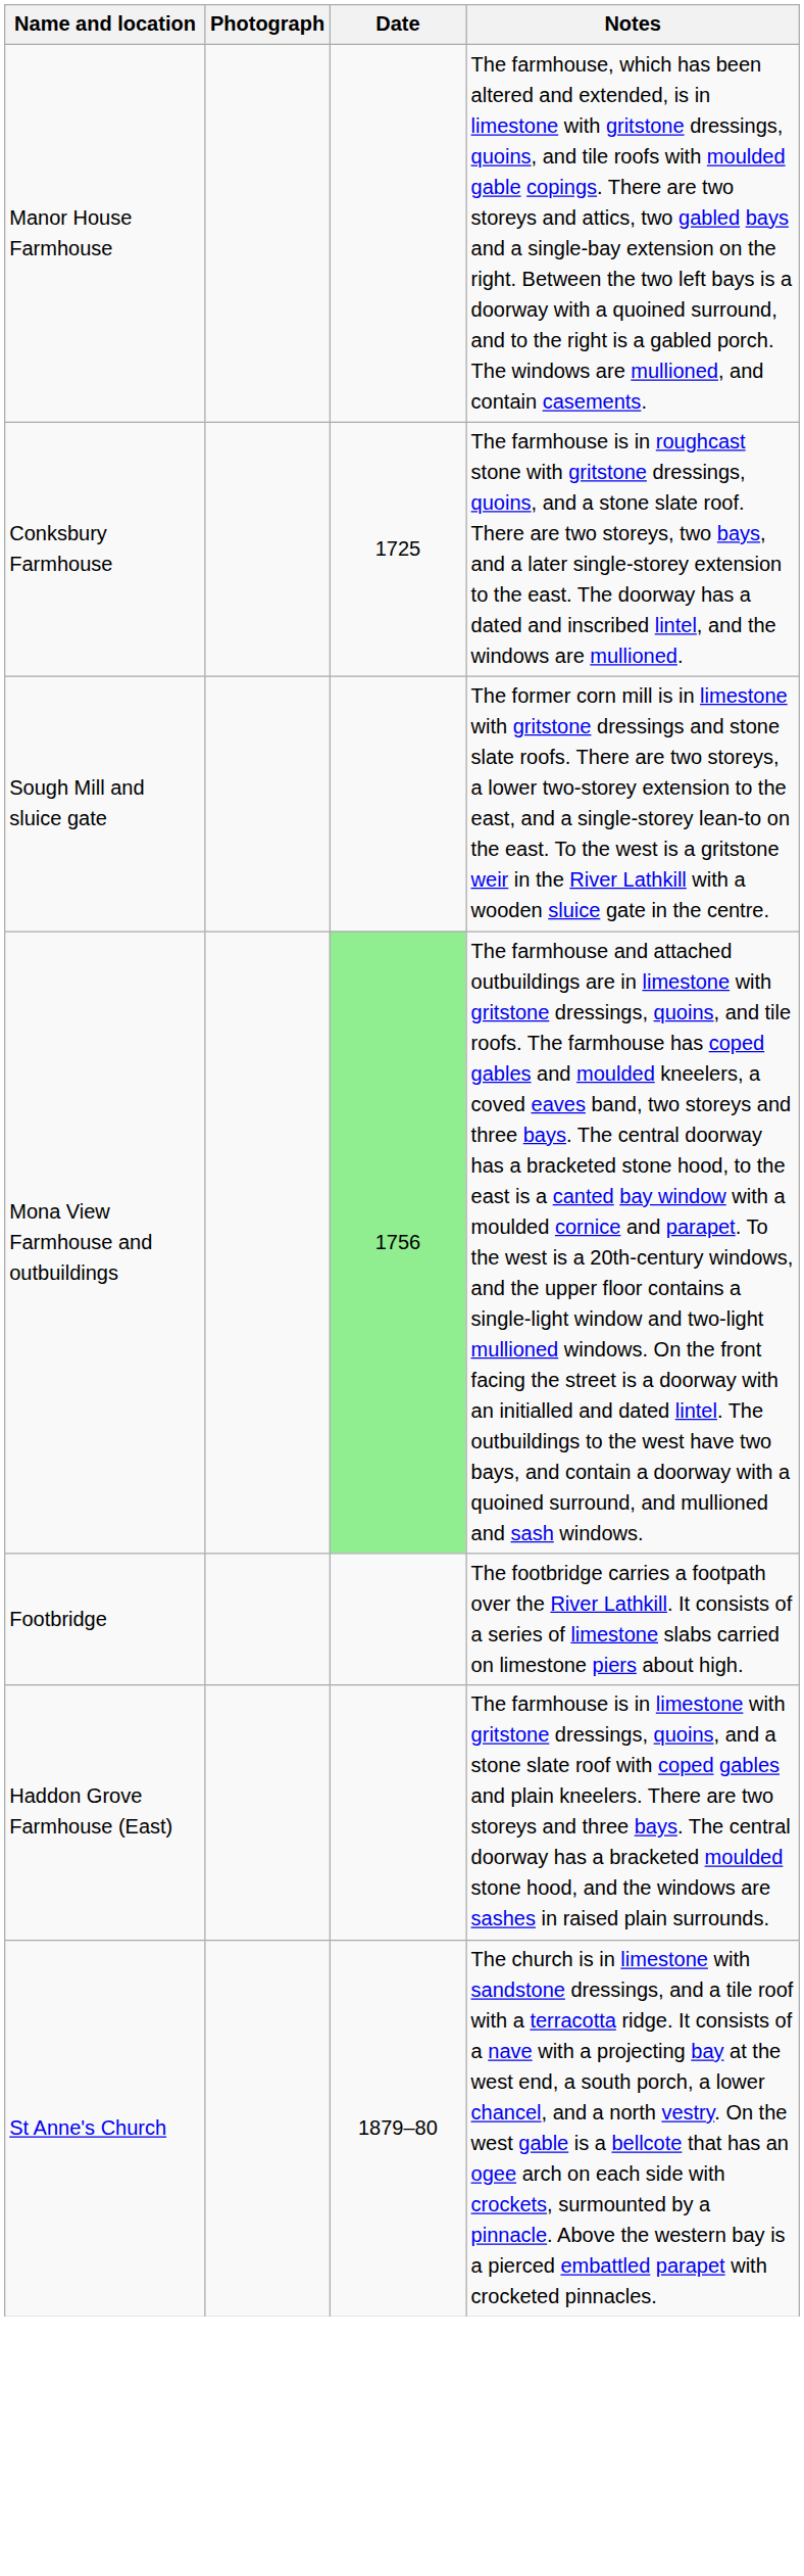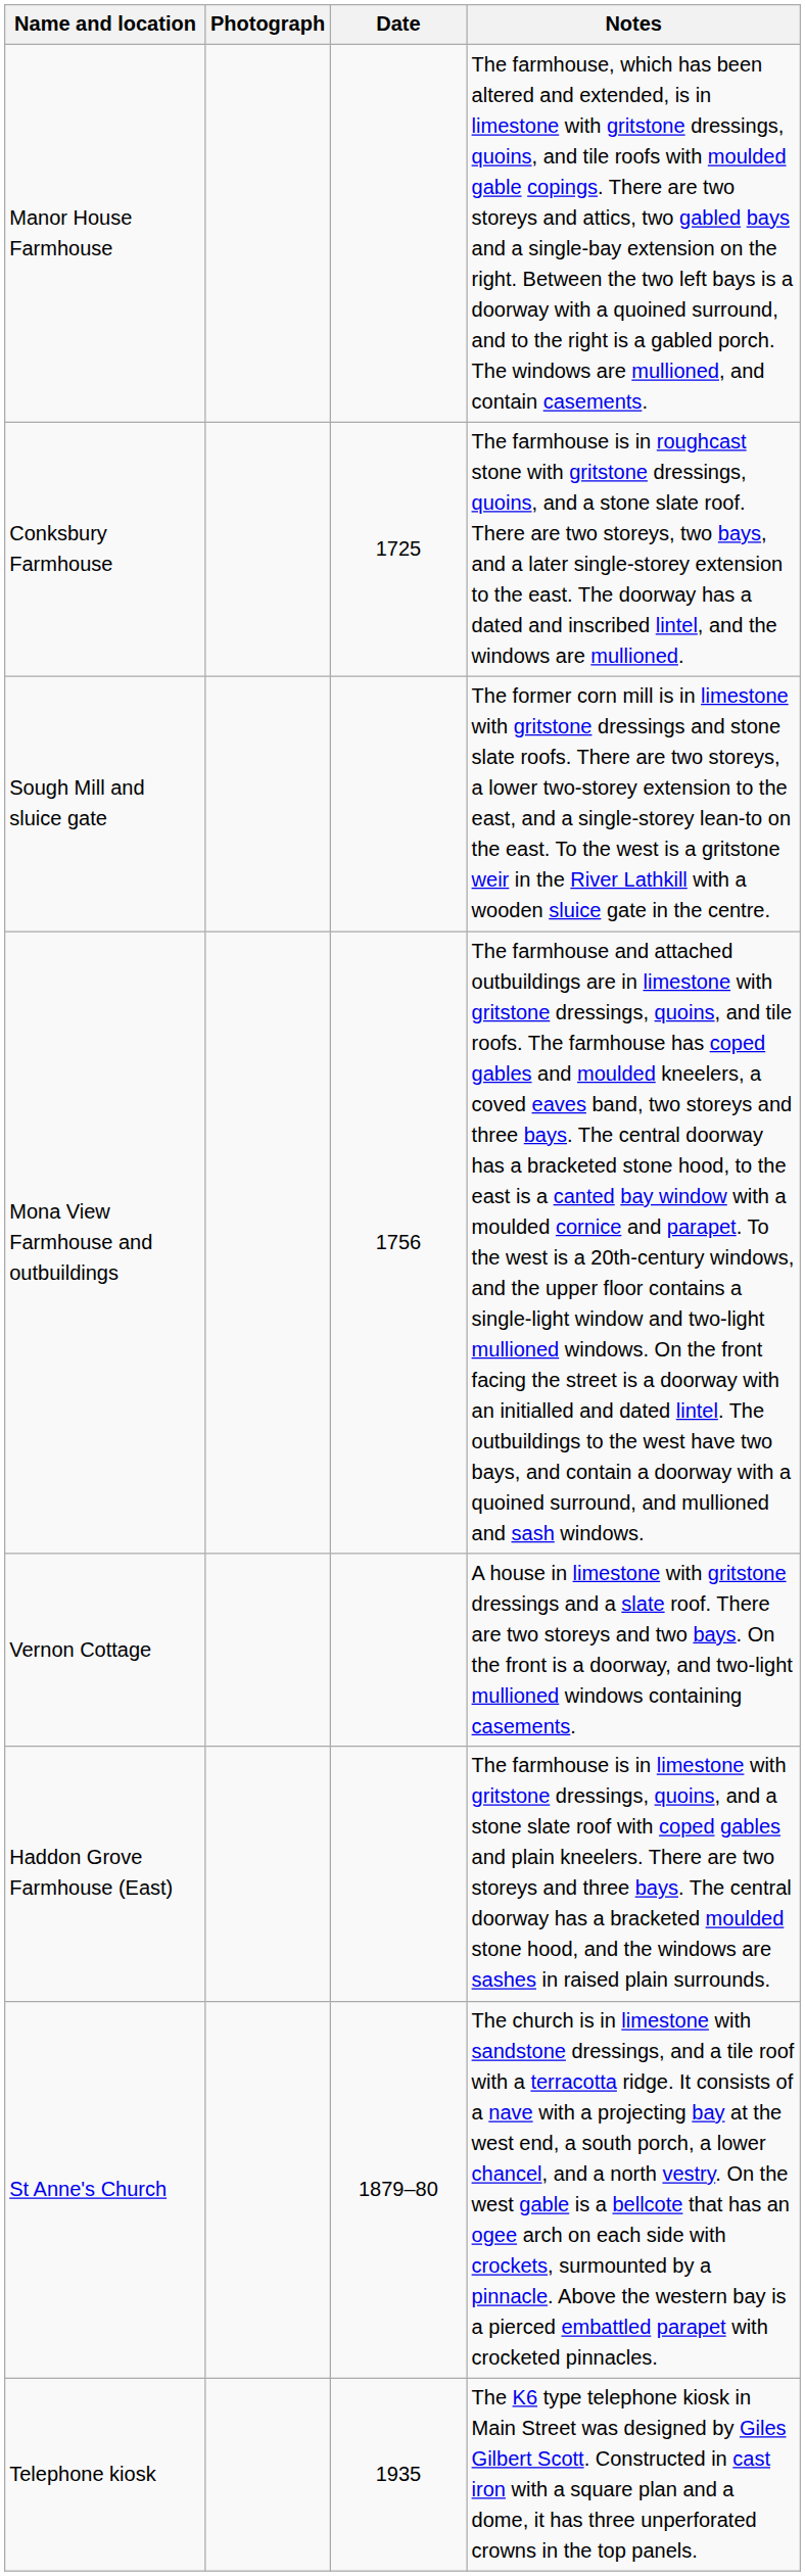Mona View Farmhouse and outbuildings | Date: lightgreen background -> no background
- row: Footbridge | The footbridge carries a footpath over the River Lathkill. It consists of a series of limestone slabs carried on limestone piers about high.
+ row: Vernon Cottage | A house in limestone with gritstone dressings and a slate roof. There are two storeys and two bays. On the front is a doorway, and two-light mullioned windows containing casements.
+ row: Telephone kiosk | 1935 | The K6 type telephone kiosk in Main Street was designed by Giles Gilbert Scott. Constructed in cast iron with a square plan and a dome, it has three unperforated crowns in the top panels.
